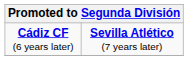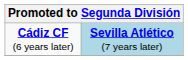Cádiz CF (6 years later) | column 2: no background -> lightblue background
